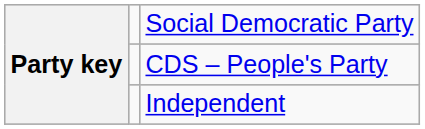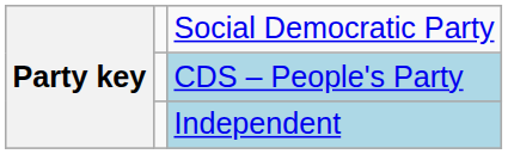CDS – People's Party | column 3: no background -> lightblue background
Independent | column 3: no background -> lightblue background
